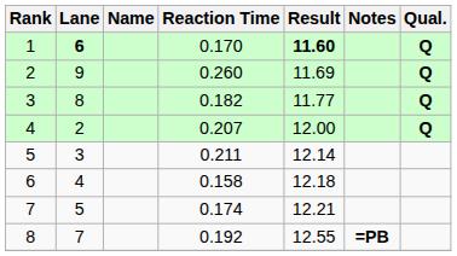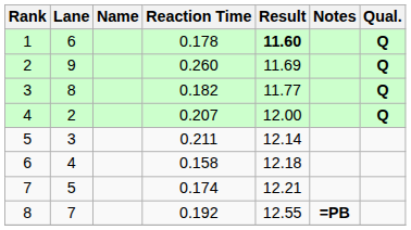1 | Lane: bold -> normal
1 | Reaction Time: 0.170 -> 0.178
